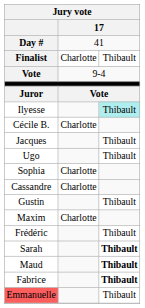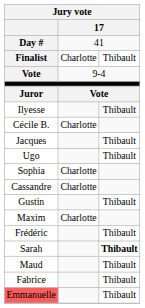Ilyesse | column 3: paleturquoise background -> no background
Maud | column 3: bold -> normal
Fabrice | column 3: bold -> normal
